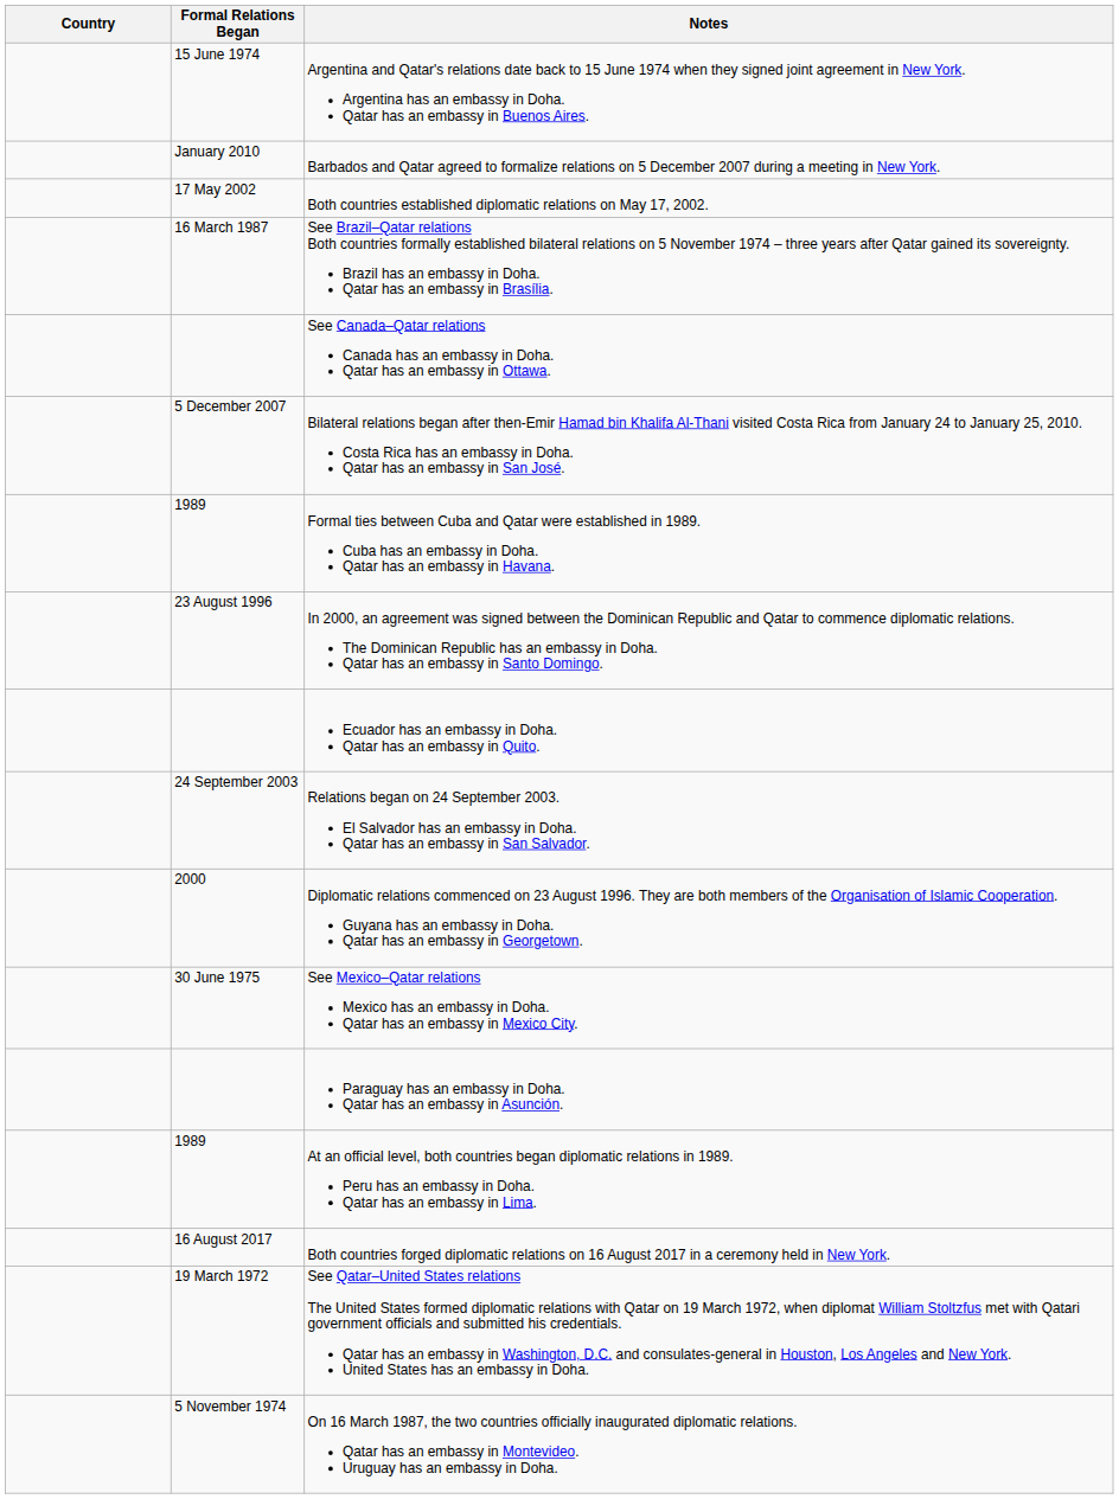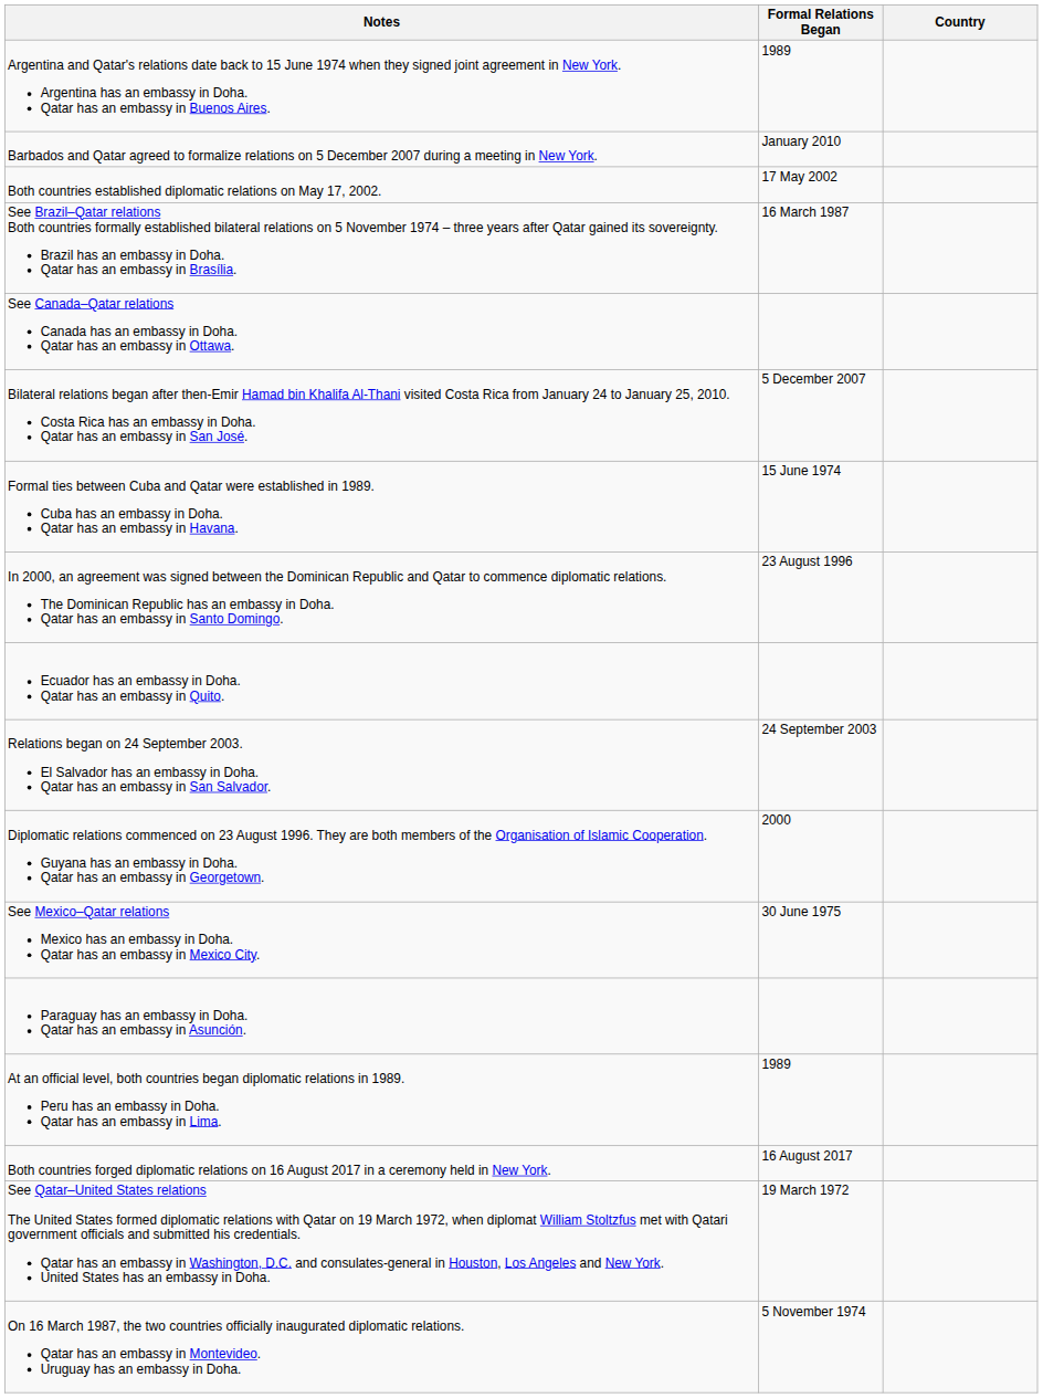columns swapped: Country <-> Notes
row 2 | Formal Relations Began: 15 June 1974 -> 1989
row 8 | Formal Relations Began: 1989 -> 15 June 1974
